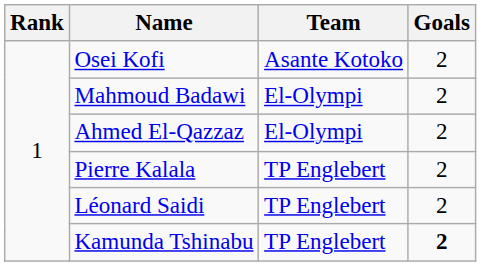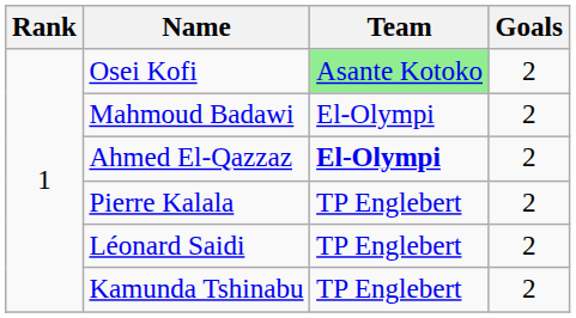Osei Kofi | Team: no background -> lightgreen background
Ahmed El-Qazzaz | Team: normal -> bold
Kamunda Tshinabu | Goals: bold -> normal
